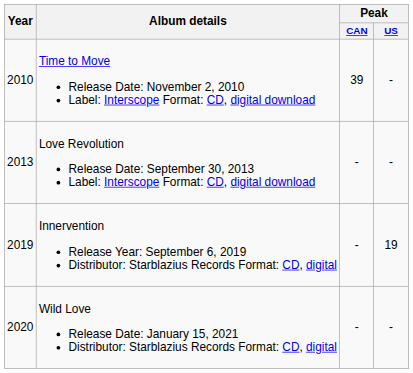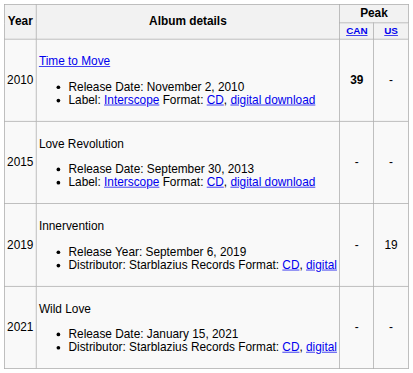row 3 | Peak / CAN: normal -> bold
row 4 | Year: 2013 -> 2015
row 6 | Year: 2020 -> 2021
